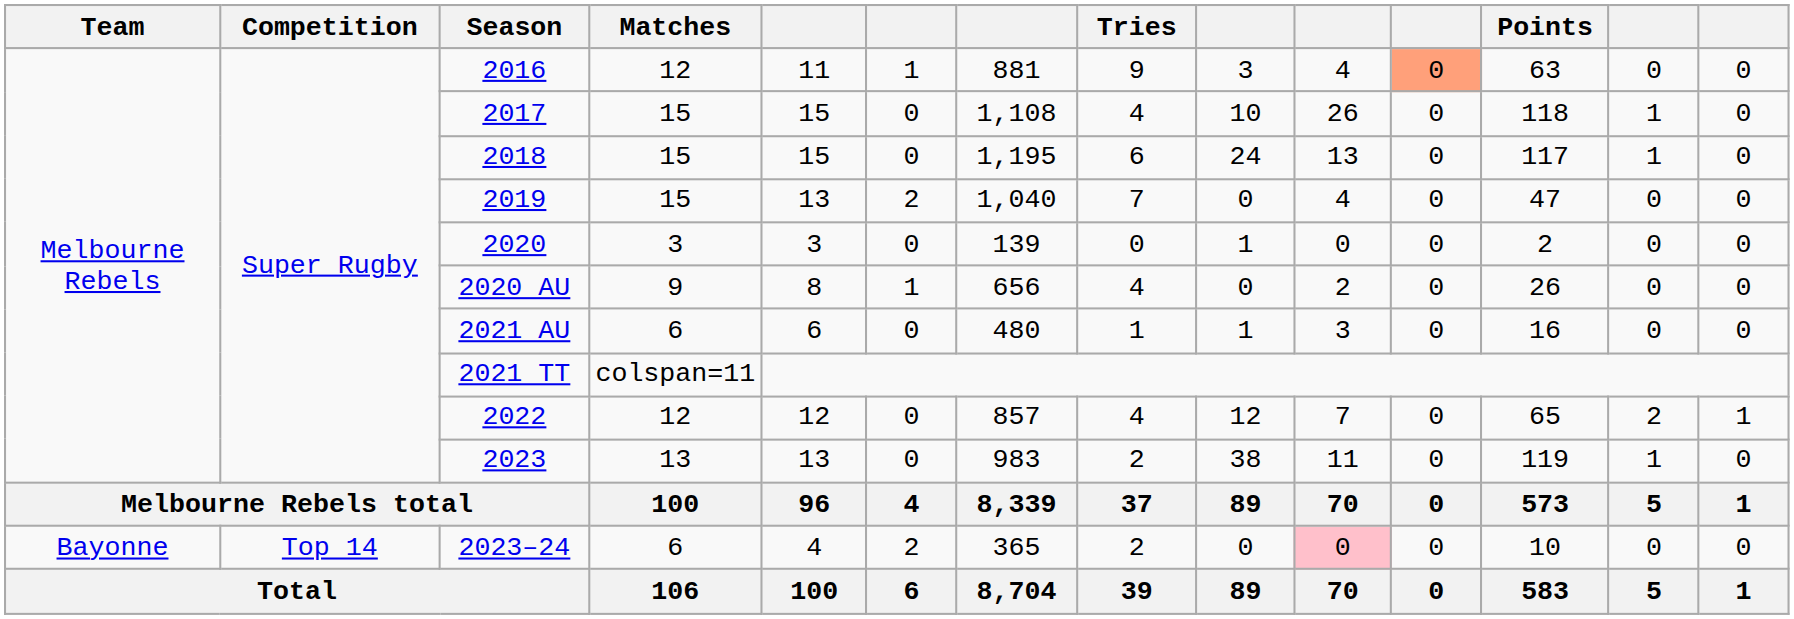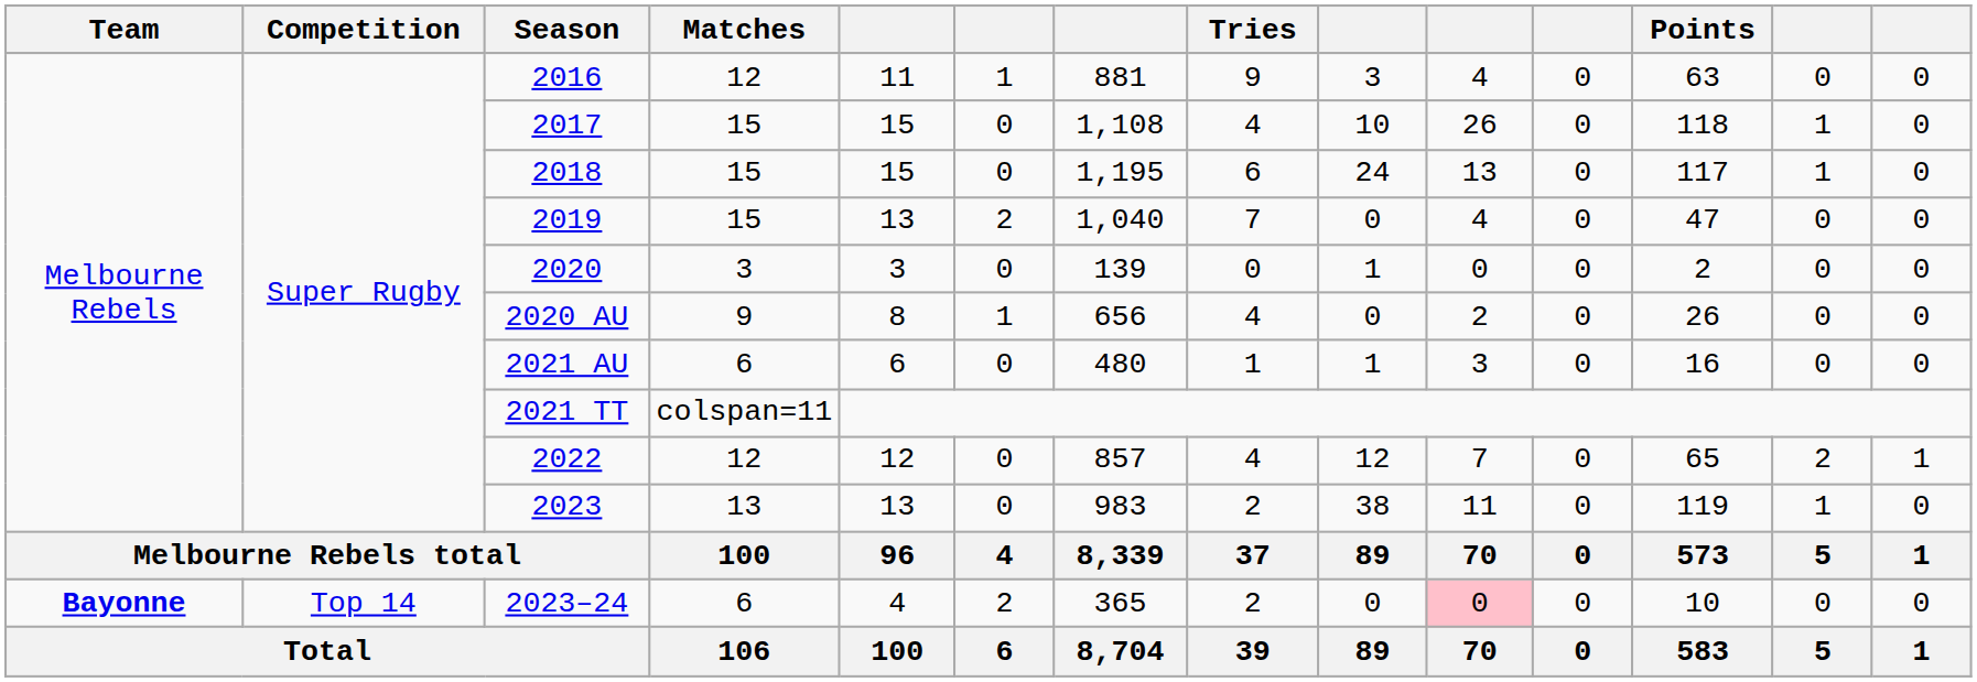2016 | column 11: lightsalmon background -> no background
2023–24 | Team: normal -> bold
